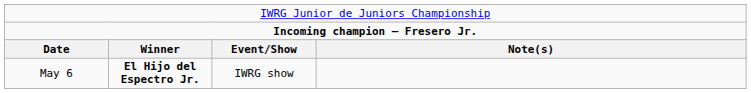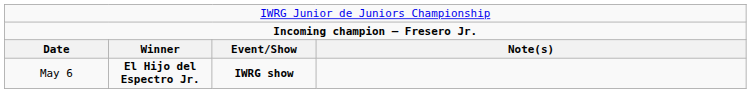May 6 | column 3: normal -> bold
